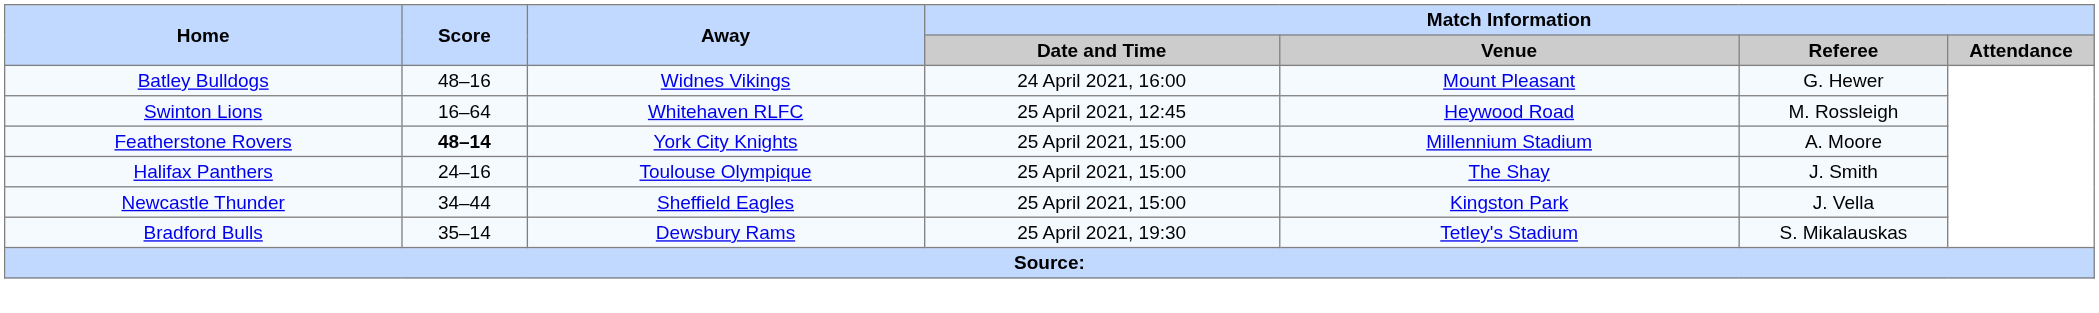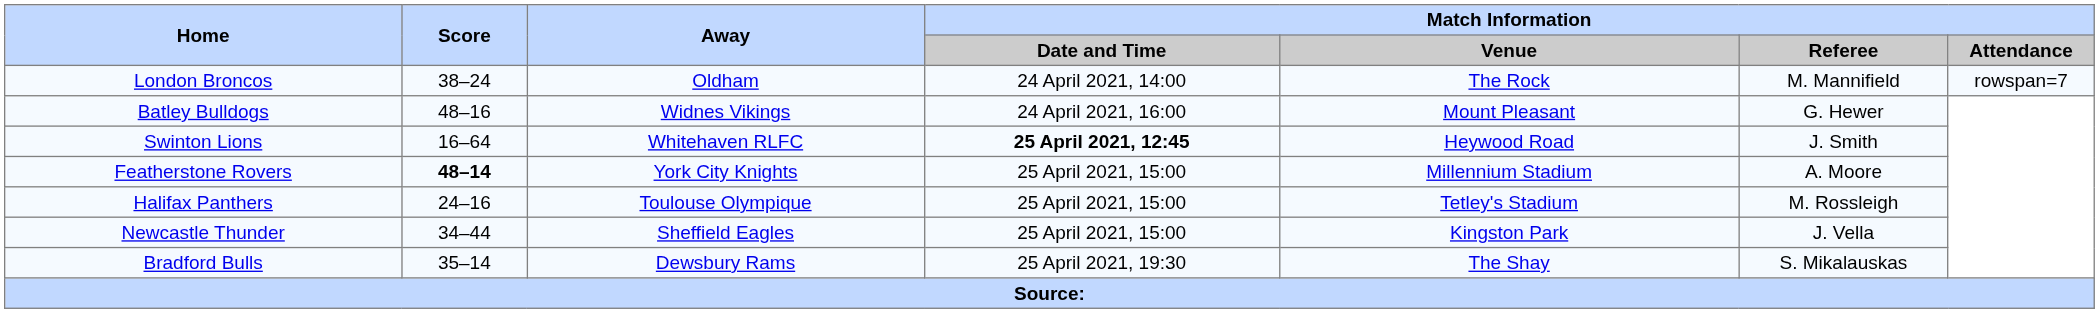+ row: London Broncos | 38–24 | Oldham | 24 April 2021, 14:00 | The Rock | M. Mannifield | rowspan=7
Swinton Lions | Match Information / Date and Time: normal -> bold
Swinton Lions | Match Information / Referee: M. Rossleigh -> J. Smith
Halifax Panthers | Match Information / Venue: The Shay -> Tetley's Stadium
Halifax Panthers | Match Information / Referee: J. Smith -> M. Rossleigh
Bradford Bulls | Match Information / Venue: Tetley's Stadium -> The Shay
